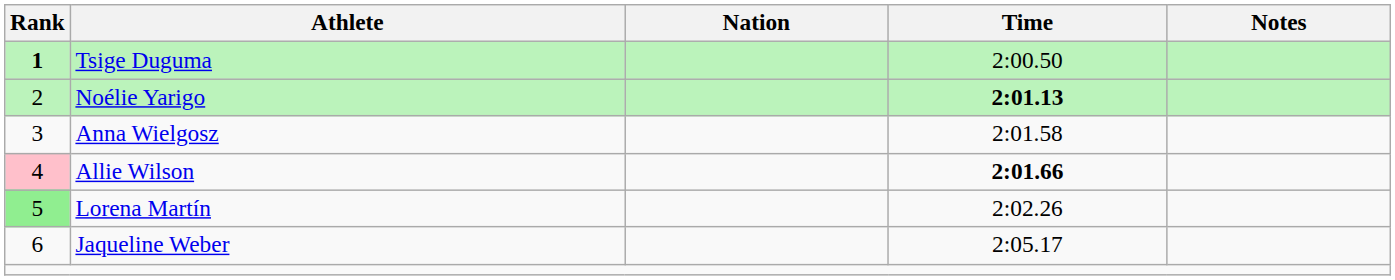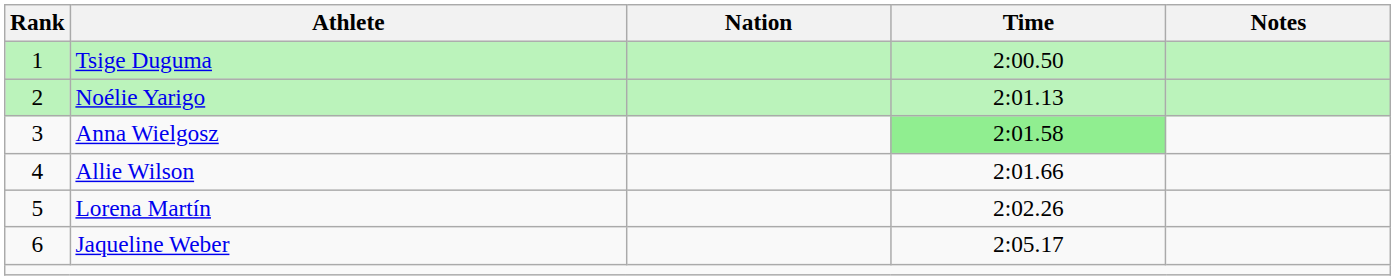Tsige Duguma | Rank: bold -> normal
Noélie Yarigo | Time: bold -> normal
Anna Wielgosz | Time: no background -> lightgreen background
Allie Wilson | Rank: pink background -> no background
Allie Wilson | Time: bold -> normal
Lorena Martín | Rank: lightgreen background -> no background
